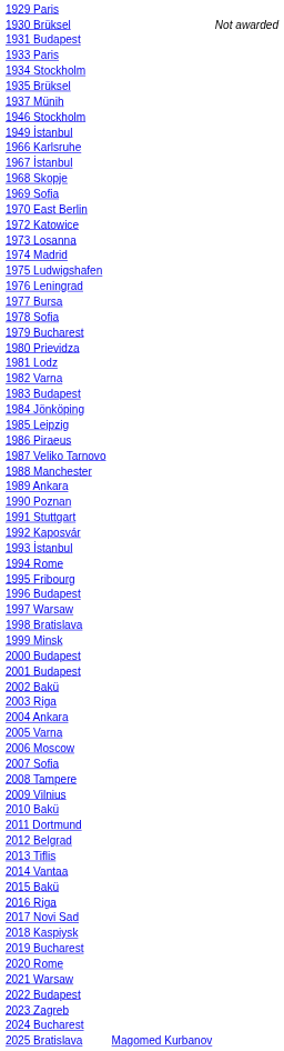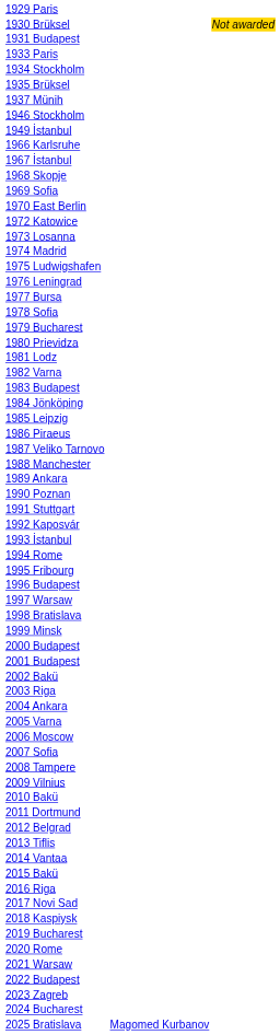1930 Brüksel | column 3: no background -> gold background
